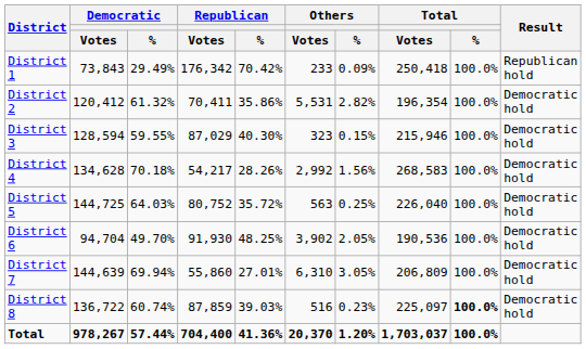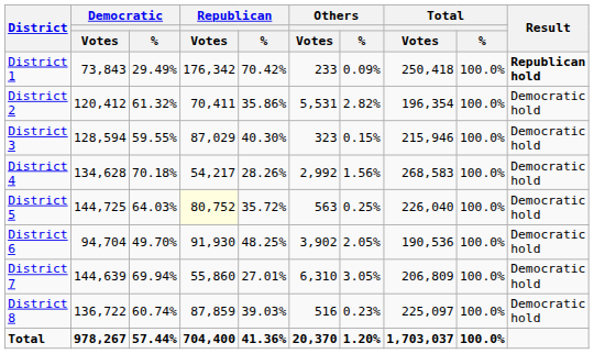District 1 | Result: normal -> bold
District 5 | Republican / Votes: no background -> lightyellow background
District 8 | Total / %: bold -> normal
